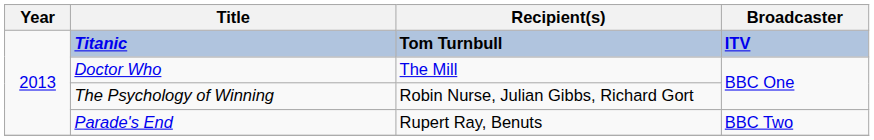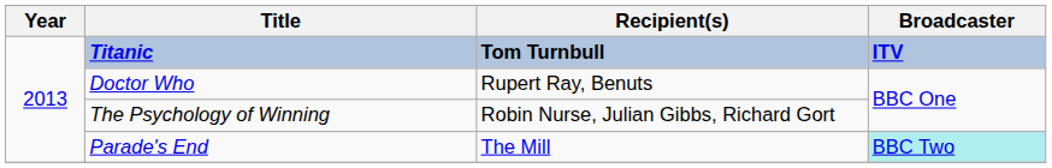Doctor Who | Recipient(s): The Mill -> Rupert Ray, Benuts
Parade's End | Recipient(s): Rupert Ray, Benuts -> The Mill
Parade's End | Broadcaster: no background -> paleturquoise background
